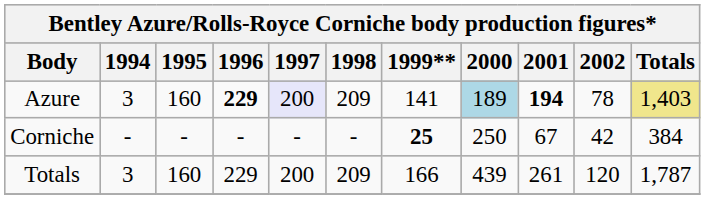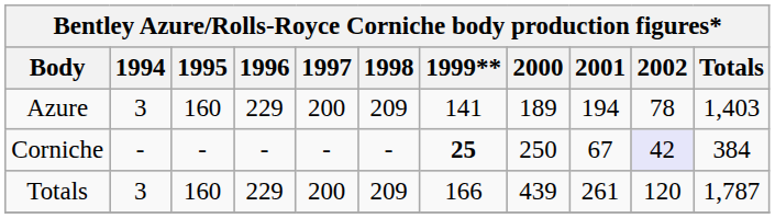Azure | 1996: bold -> normal
Azure | 1997: lavender background -> no background
Azure | 2000: lightblue background -> no background
Azure | 2001: bold -> normal
Azure | Totals: khaki background -> no background
Corniche | 2002: no background -> lavender background
